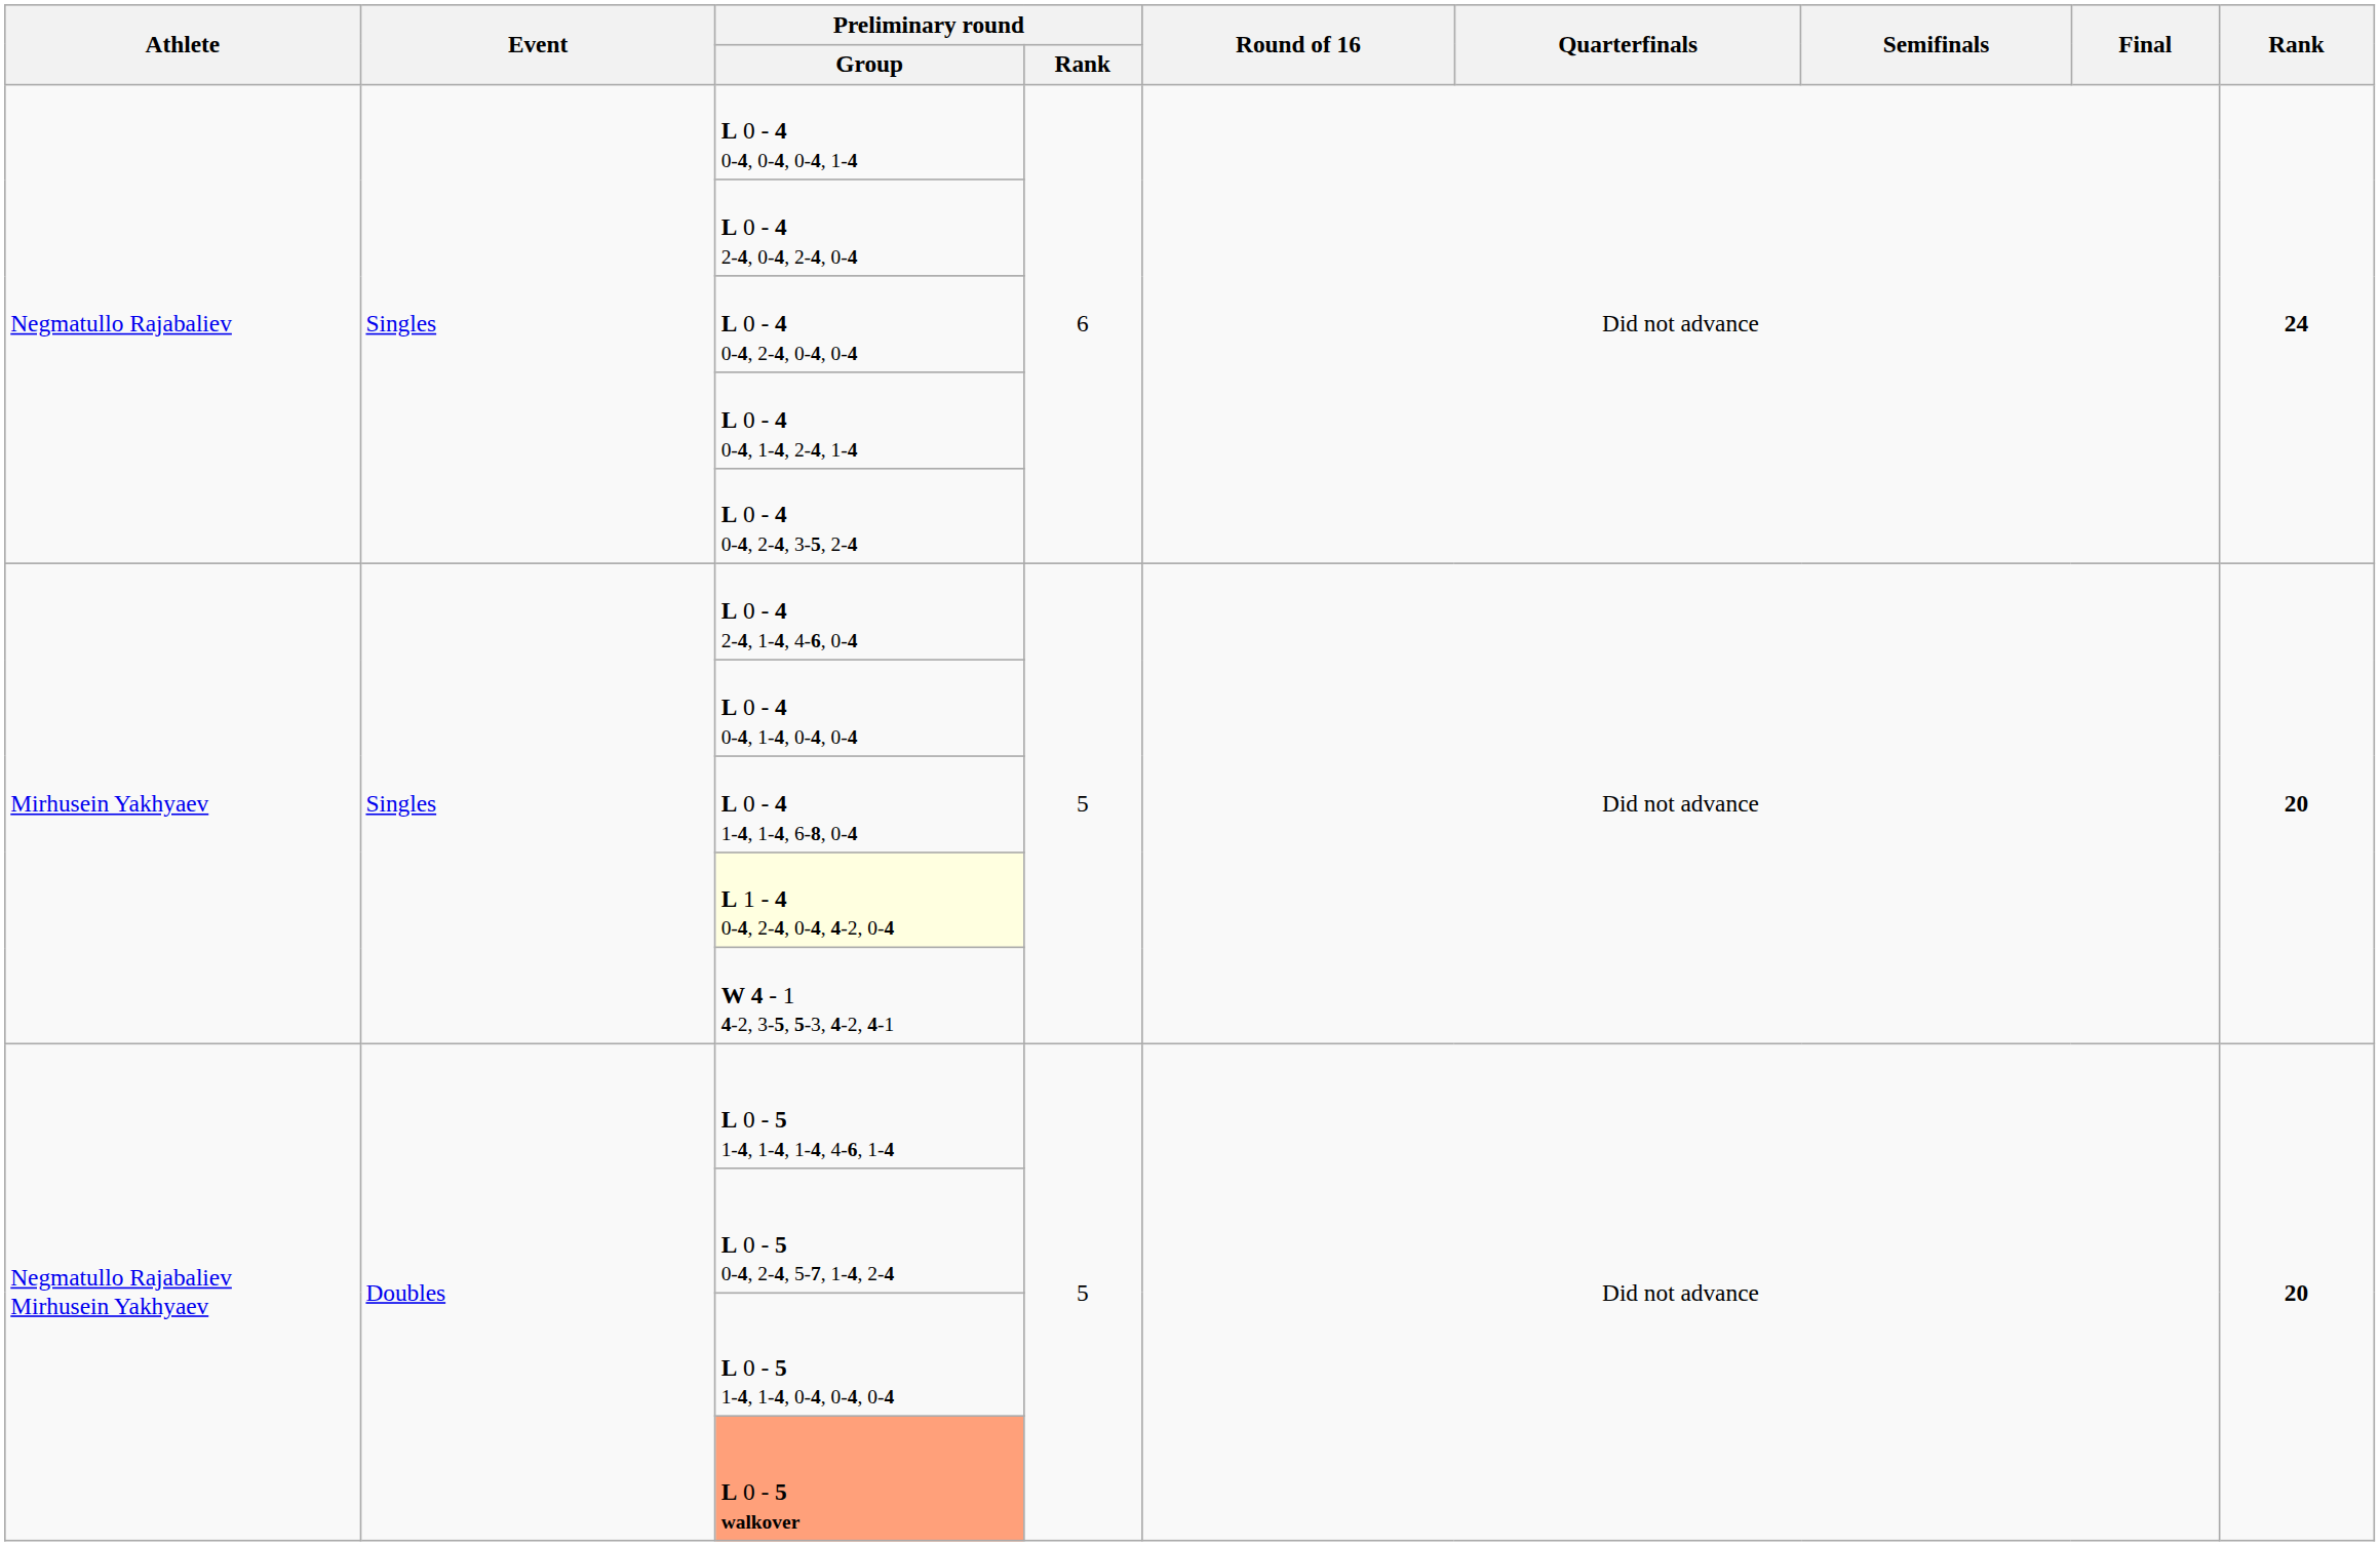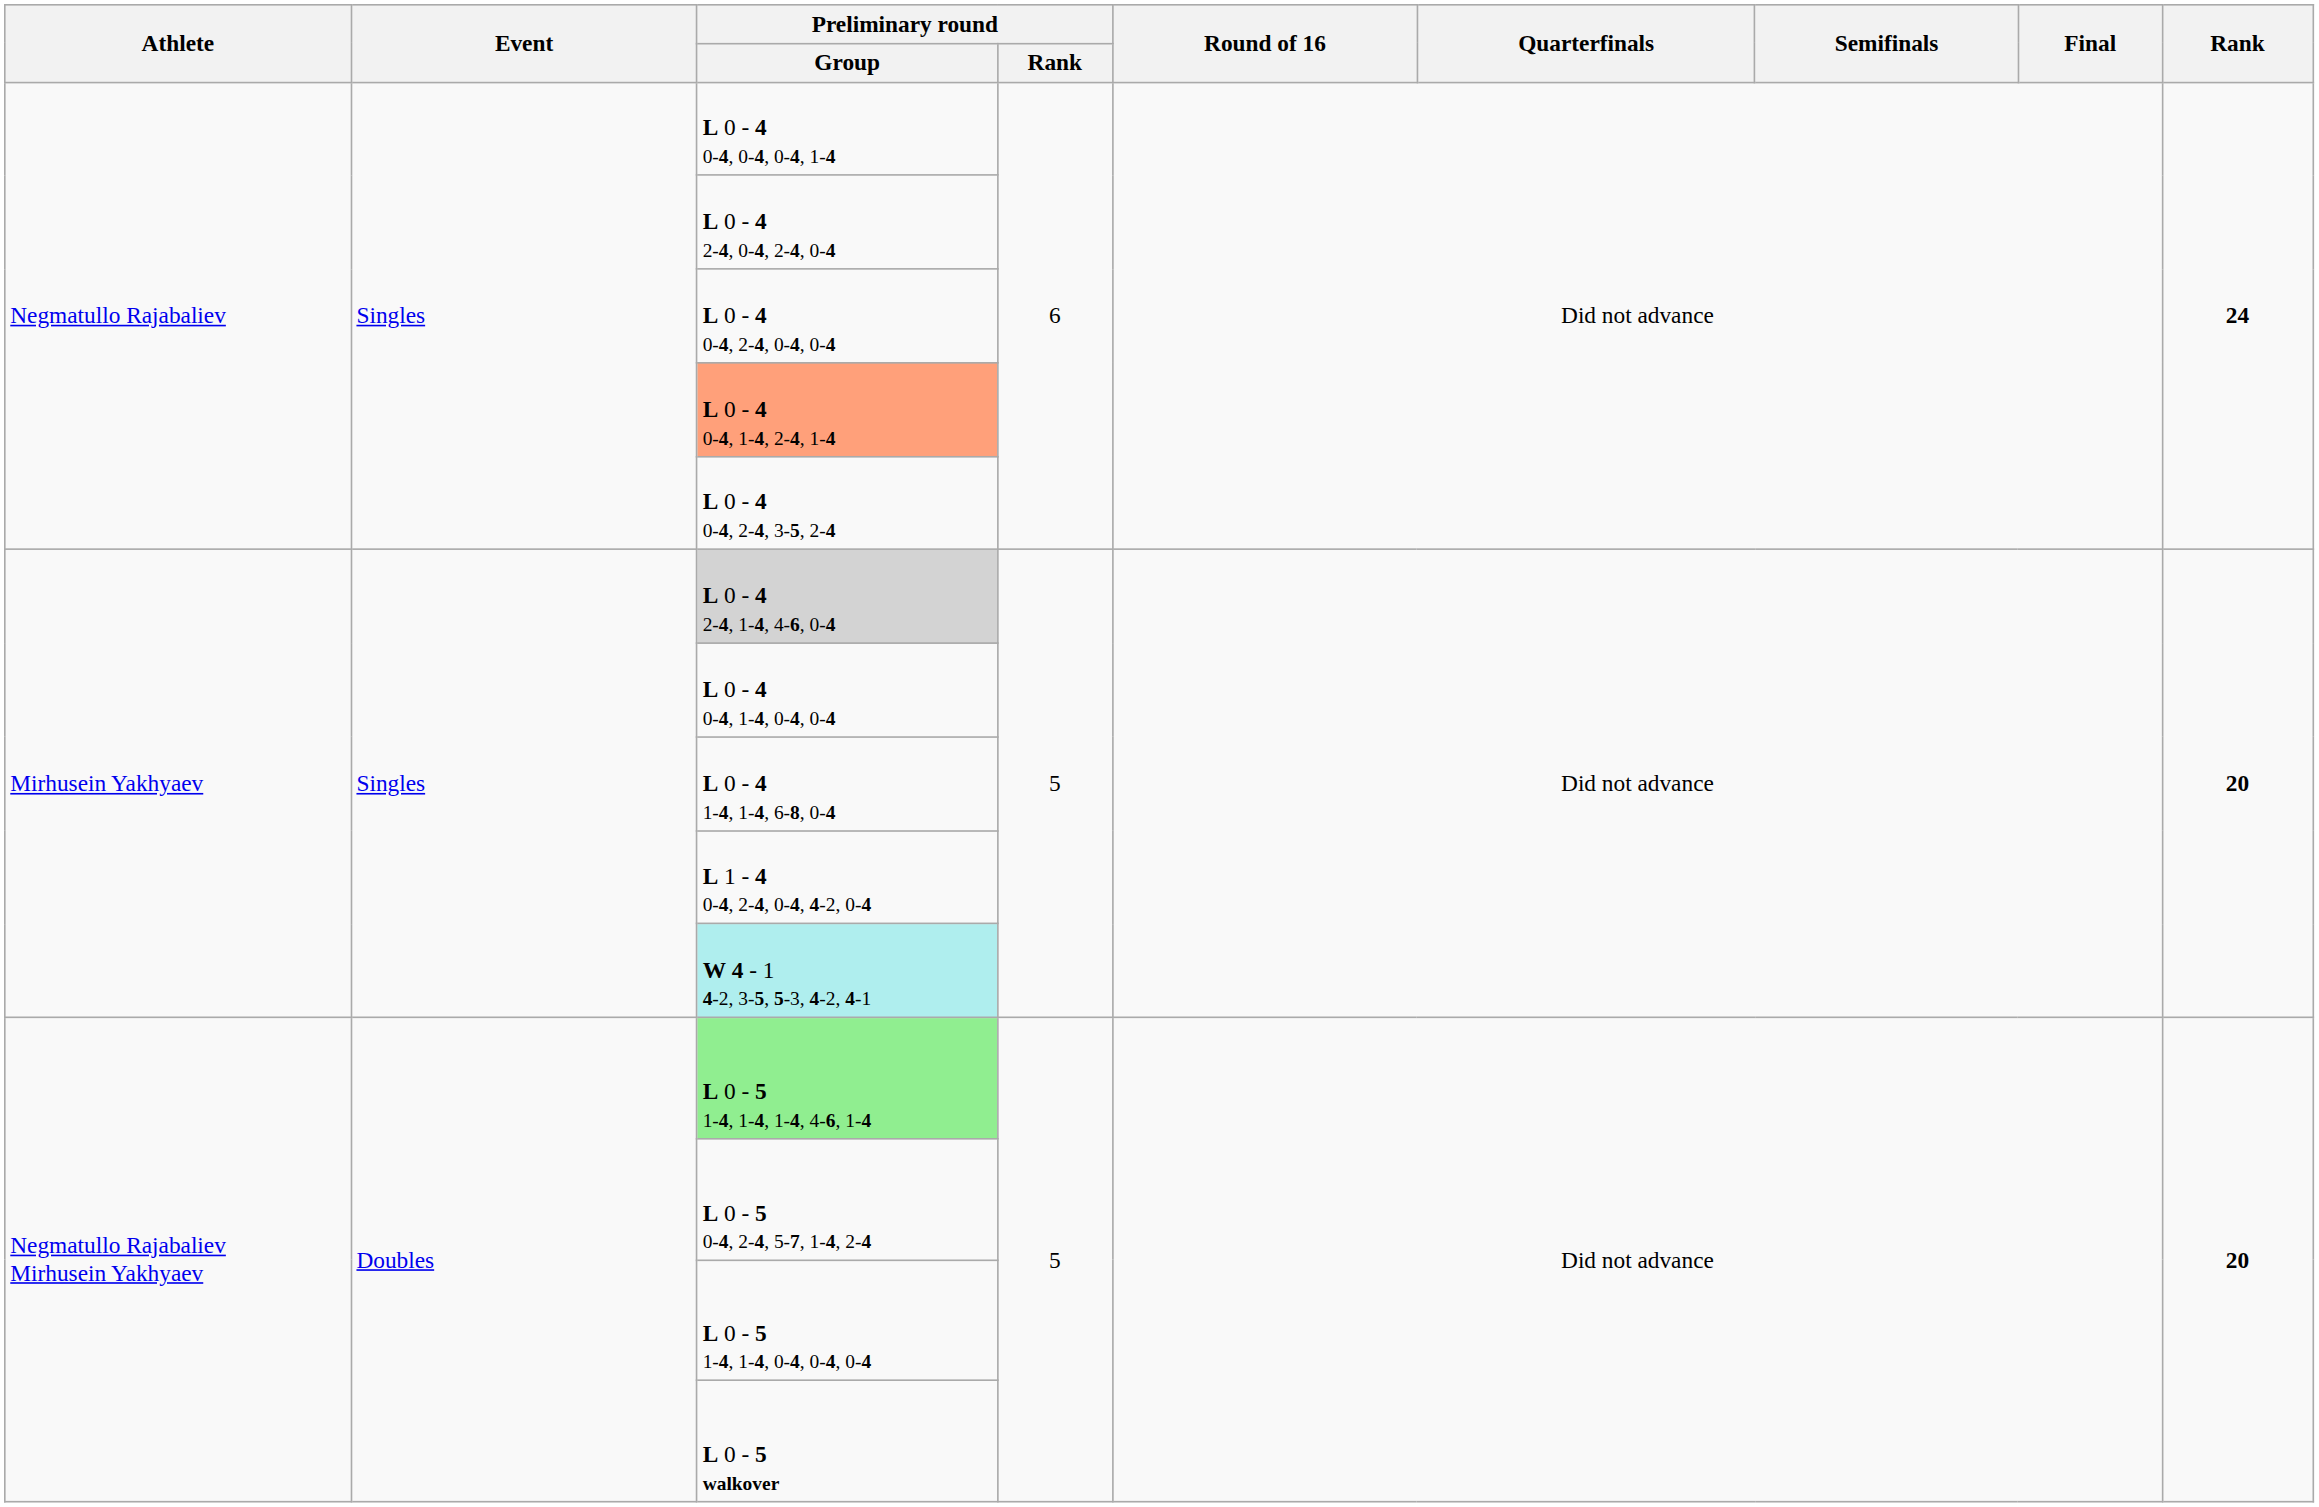L 0 - 4 0-4, 1-4, 2-4, 1-4 | Preliminary round / Group: no background -> lightsalmon background
L 0 - 4 2-4, 1-4, 4-6, 0-4 | Preliminary round / Group: no background -> lightgrey background
L 1 - 4 0-4, 2-4, 0-4, 4-2, 0-4 | Preliminary round / Group: lightyellow background -> no background
W 4 - 1 4-2, 3-5, 5-3, 4-2, 4-1 | Preliminary round / Group: no background -> paleturquoise background
L 0 - 5 1-4, 1-4, 1-4, 4-6, 1-4 | Preliminary round / Group: no background -> lightgreen background
L 0 - 5 walkover | Preliminary round / Group: lightsalmon background -> no background
